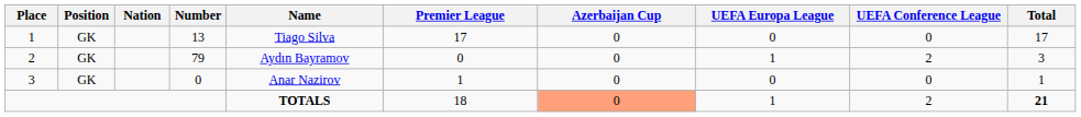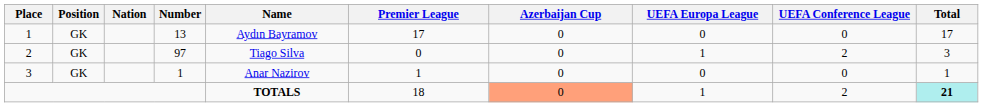row 2 | Name: Tiago Silva -> Aydın Bayramov
row 3 | Number: 79 -> 97
row 3 | Name: Aydın Bayramov -> Tiago Silva
row 4 | Number: 0 -> 1
row 5 | Total: no background -> paleturquoise background
